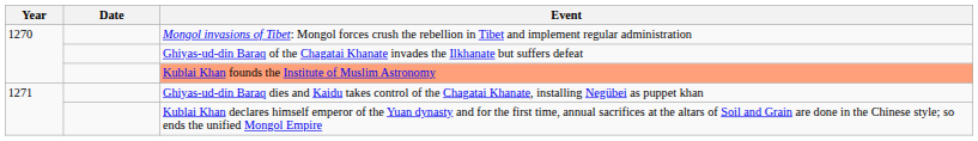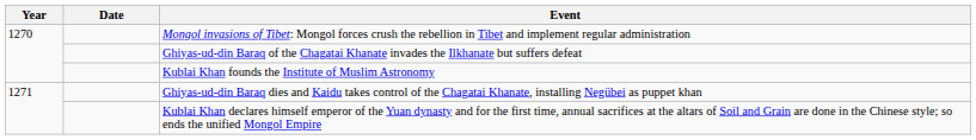Kublai Khan founds the Institute of Muslim Astronomy | Event: lightsalmon background -> no background
